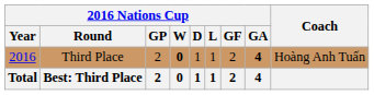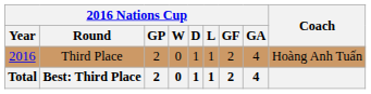Third Place | 2016 Nations Cup / W: bold -> normal
Third Place | 2016 Nations Cup / GA: bold -> normal
